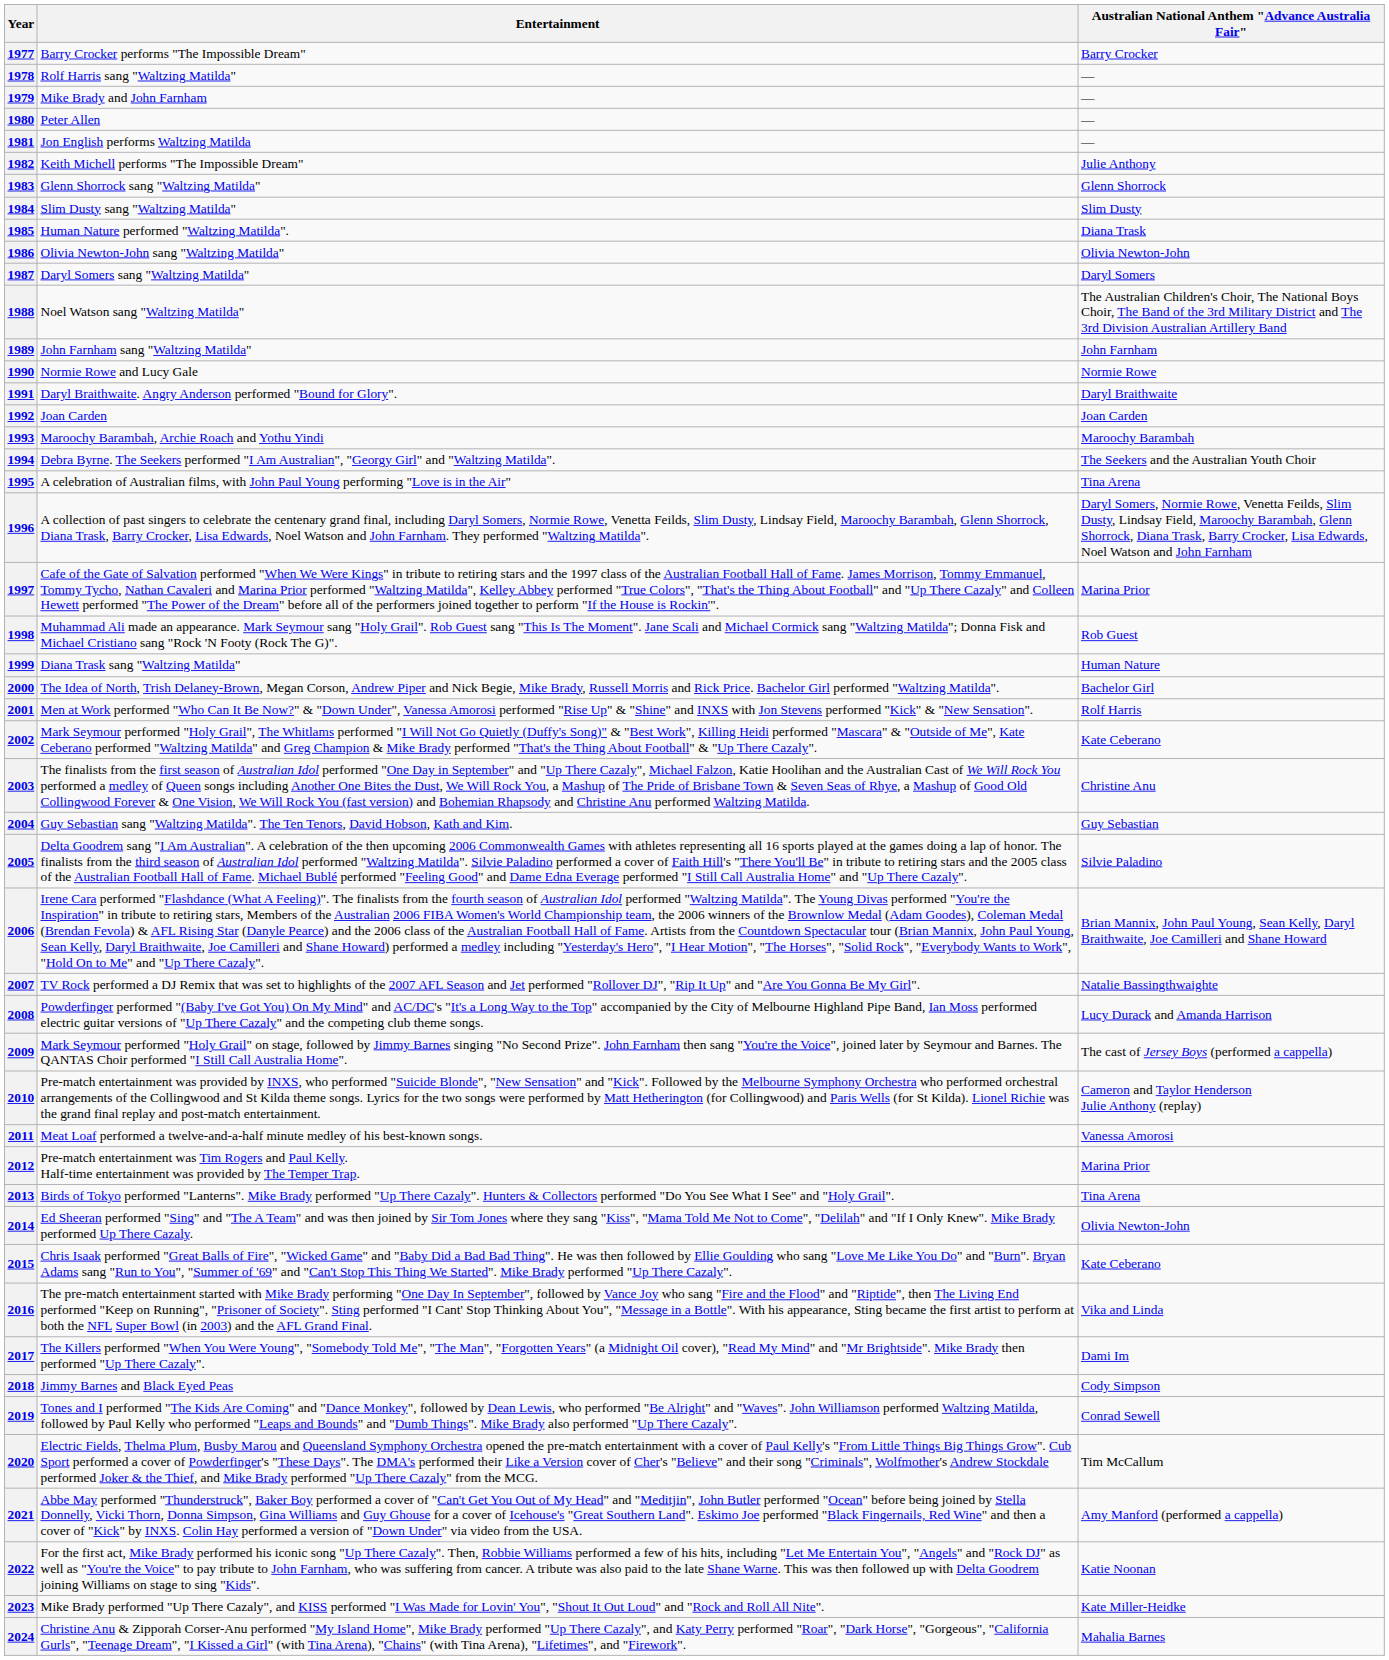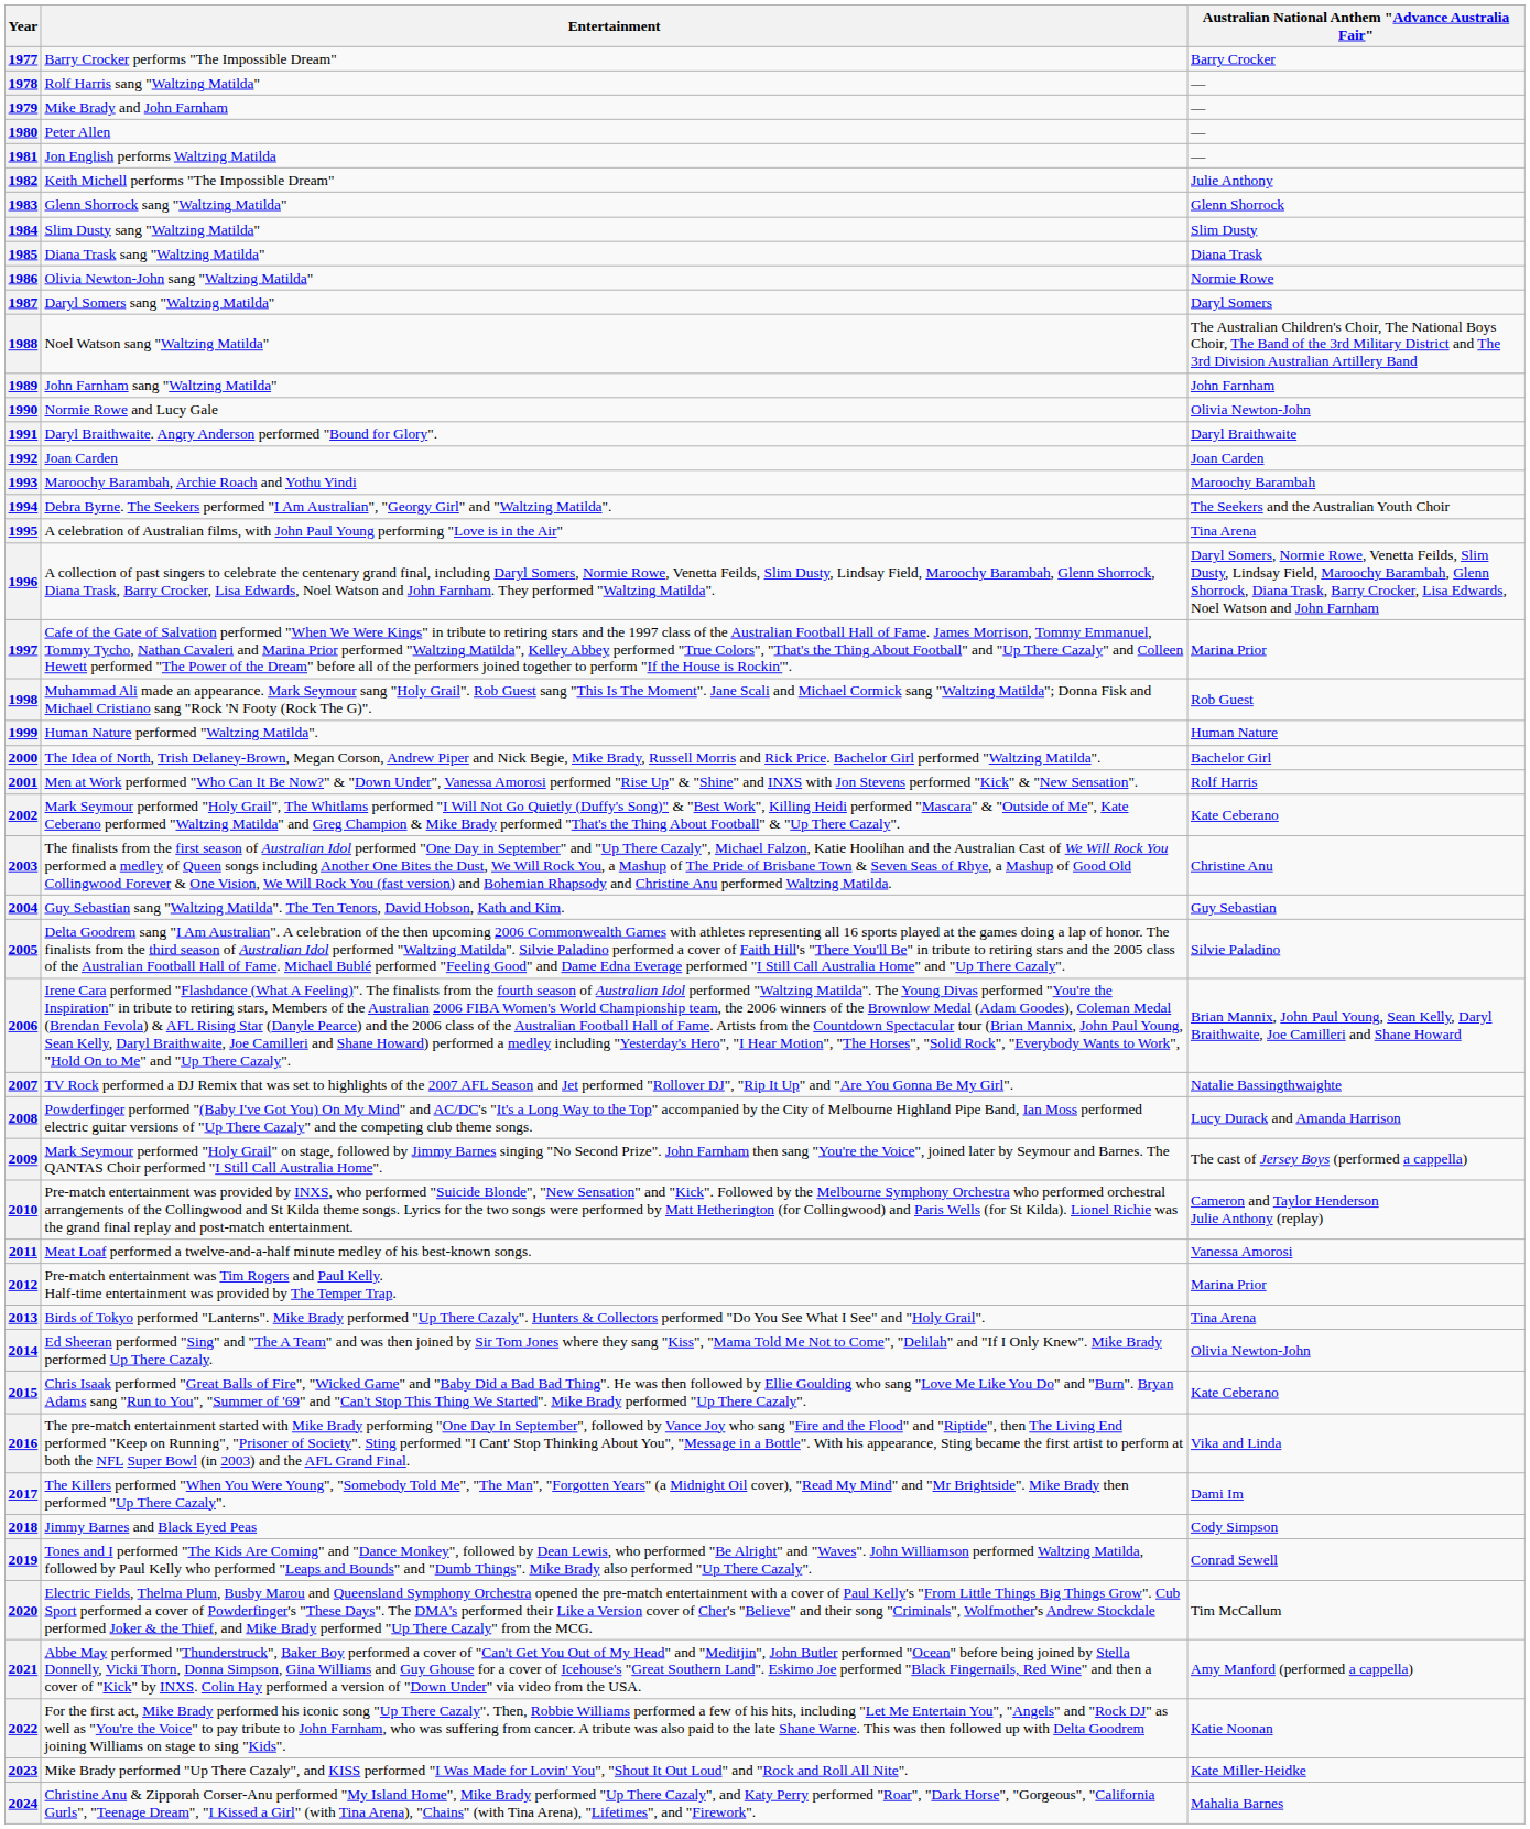1985 | Entertainment: Human Nature performed "Waltzing Matilda". -> Diana Trask sang "Waltzing Matilda"
1986 | Australian National Anthem "Advance Australia Fair": Olivia Newton-John -> Normie Rowe
1990 | Australian National Anthem "Advance Australia Fair": Normie Rowe -> Olivia Newton-John
1999 | Entertainment: Diana Trask sang "Waltzing Matilda" -> Human Nature performed "Waltzing Matilda".
